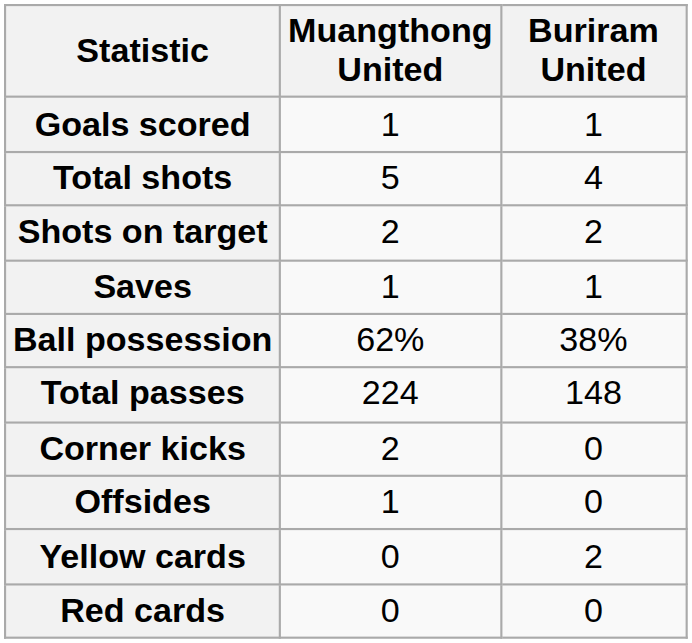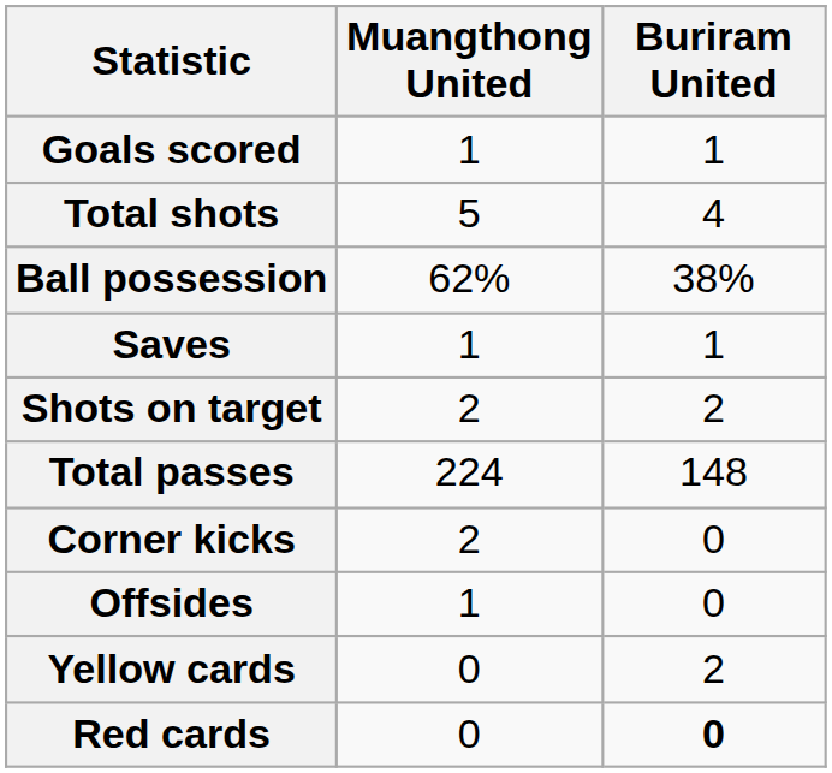rows swapped: Shots on target <-> Ball possession
Red cards | Buriram United: normal -> bold
